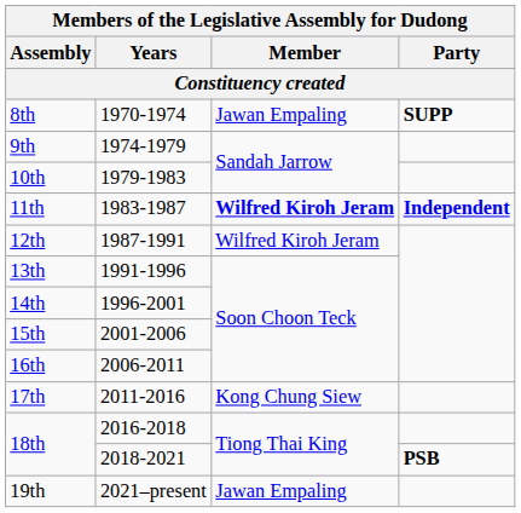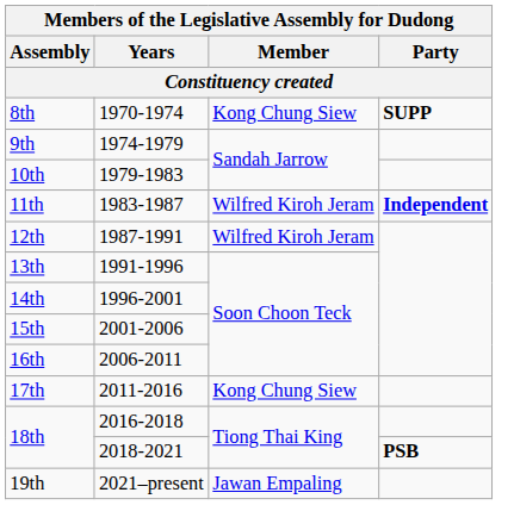8th | Member: Jawan Empaling -> Kong Chung Siew
11th | Member: bold -> normal
